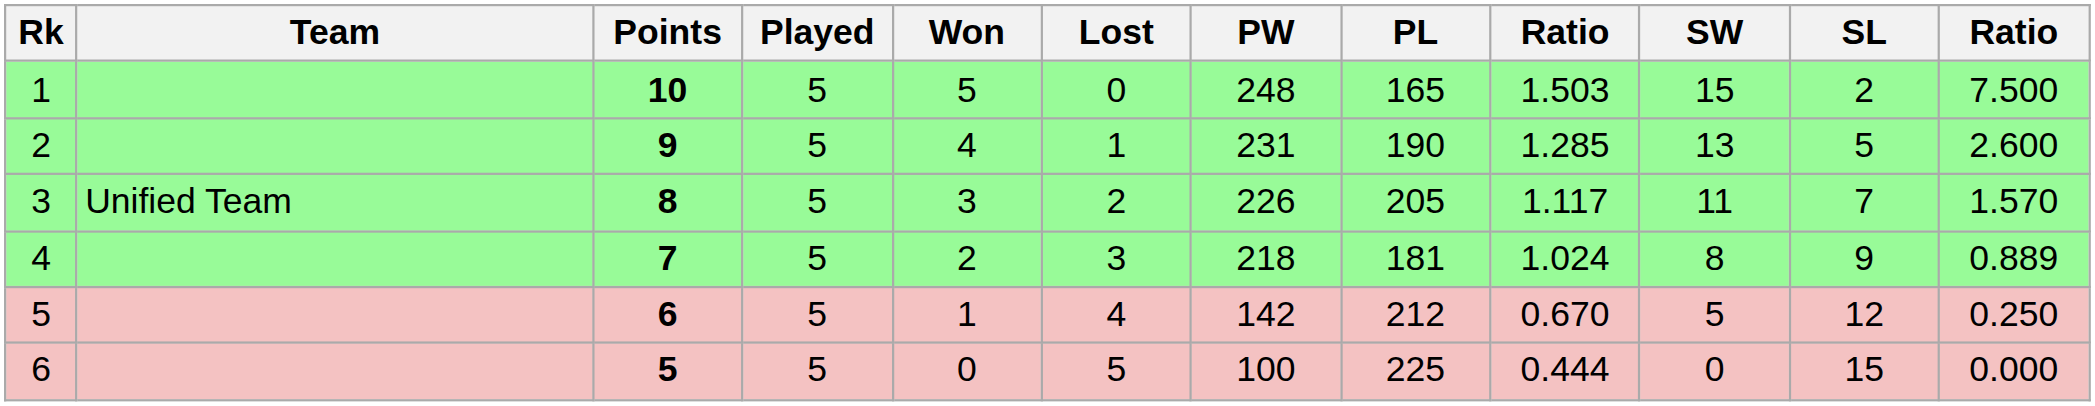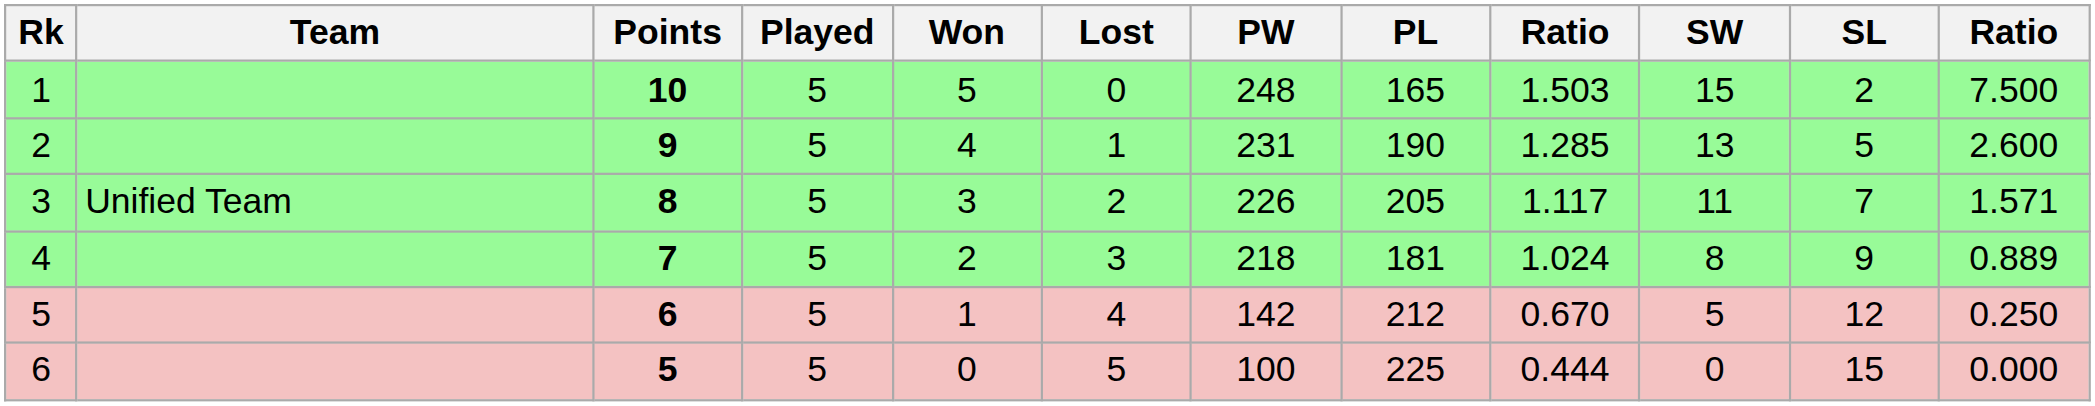row 4 | column 12: 1.570 -> 1.571
